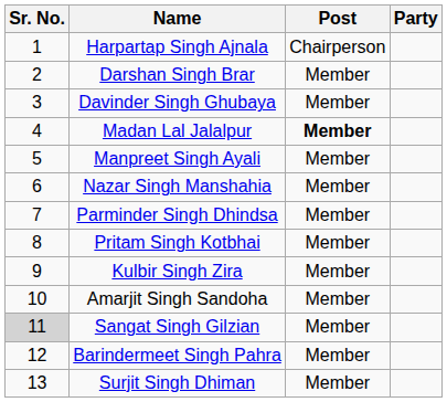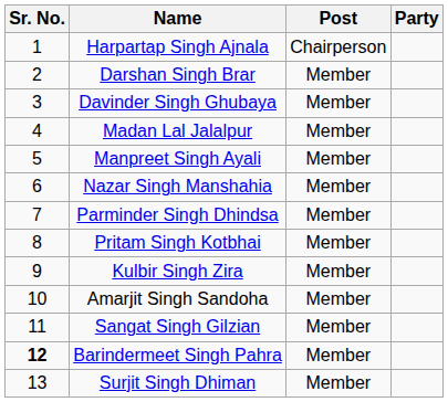Madan Lal Jalalpur | Post: bold -> normal
Sangat Singh Gilzian | Sr. No.: lightgrey background -> no background
Barindermeet Singh Pahra | Sr. No.: normal -> bold
